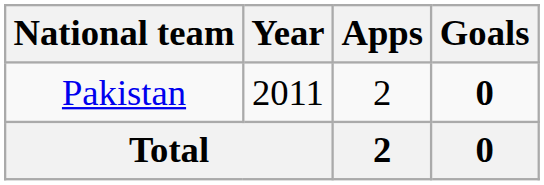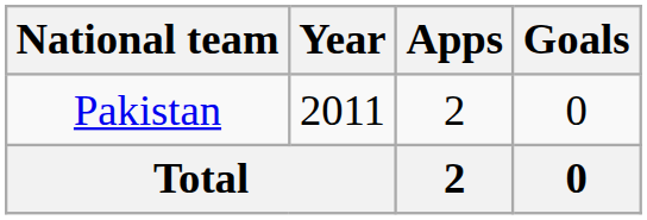Pakistan | Goals: bold -> normal
